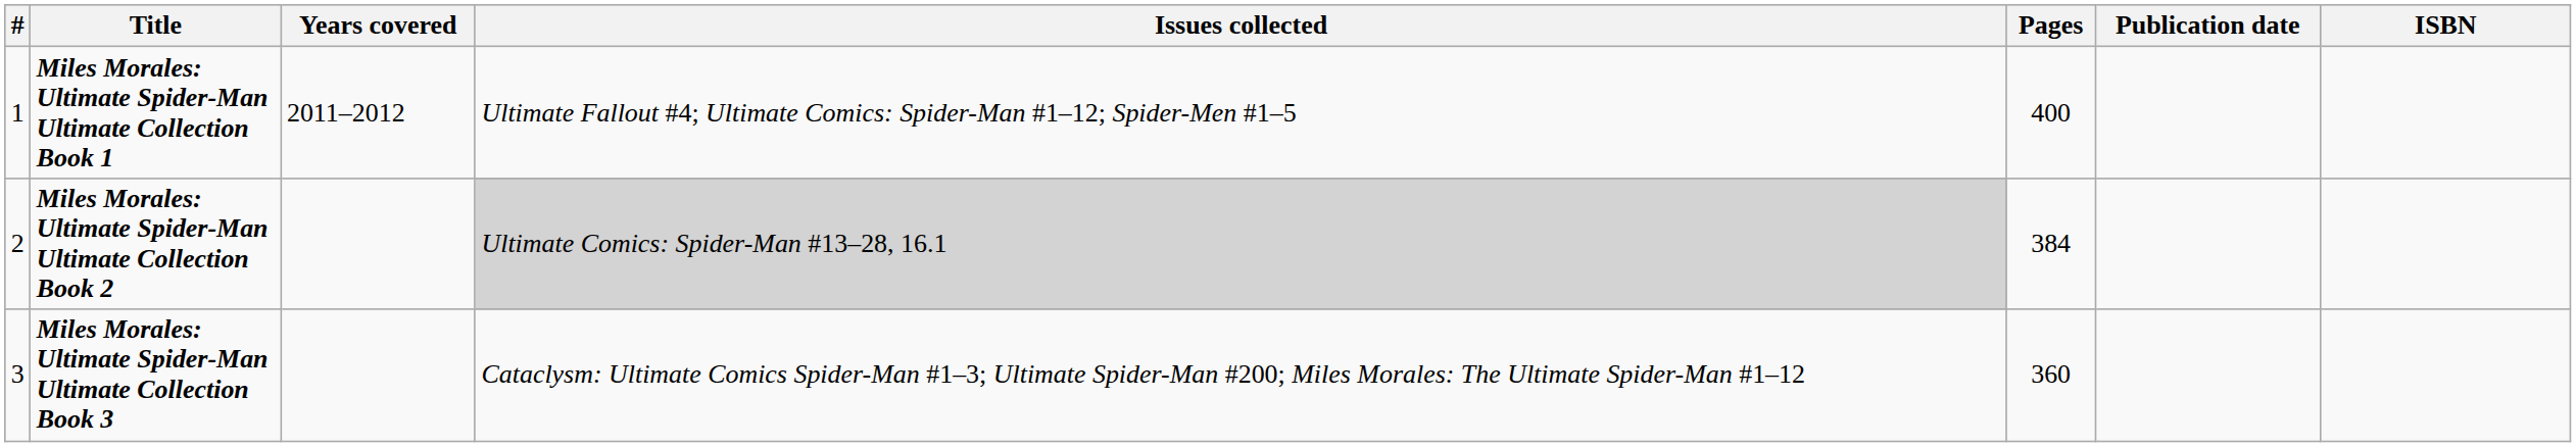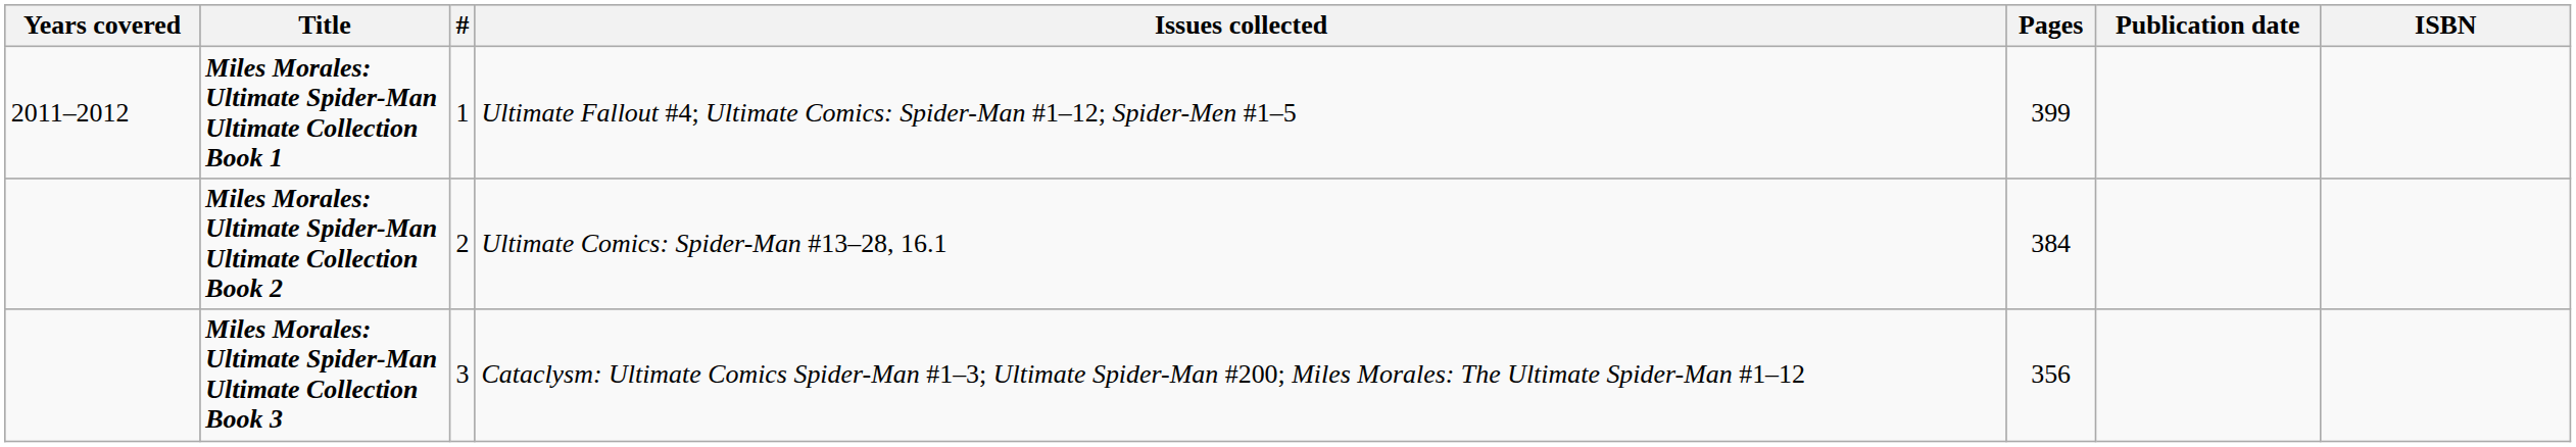columns swapped: # <-> Years covered
row 2 | Pages: 400 -> 399
row 3 | Issues collected: lightgrey background -> no background
row 4 | Pages: 360 -> 356
